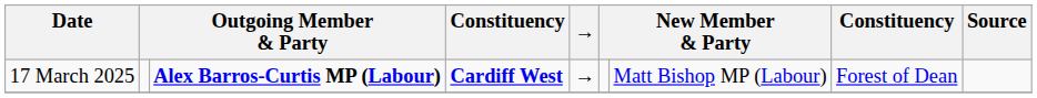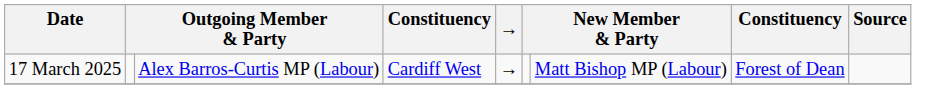17 March 2025 | column 3: bold -> normal
17 March 2025 | column 4: bold -> normal
